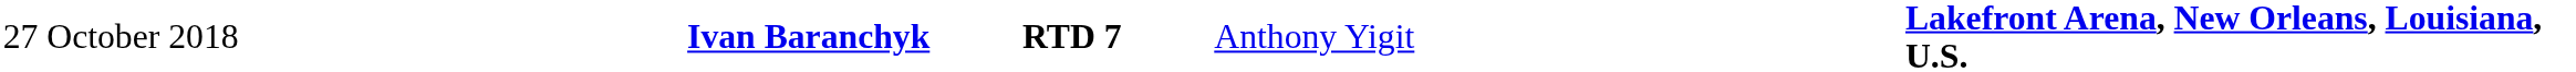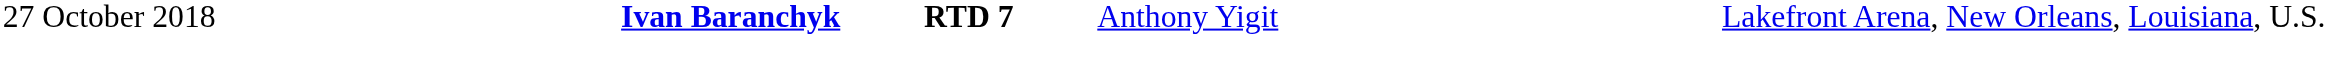27 October 2018 | column 5: bold -> normal
